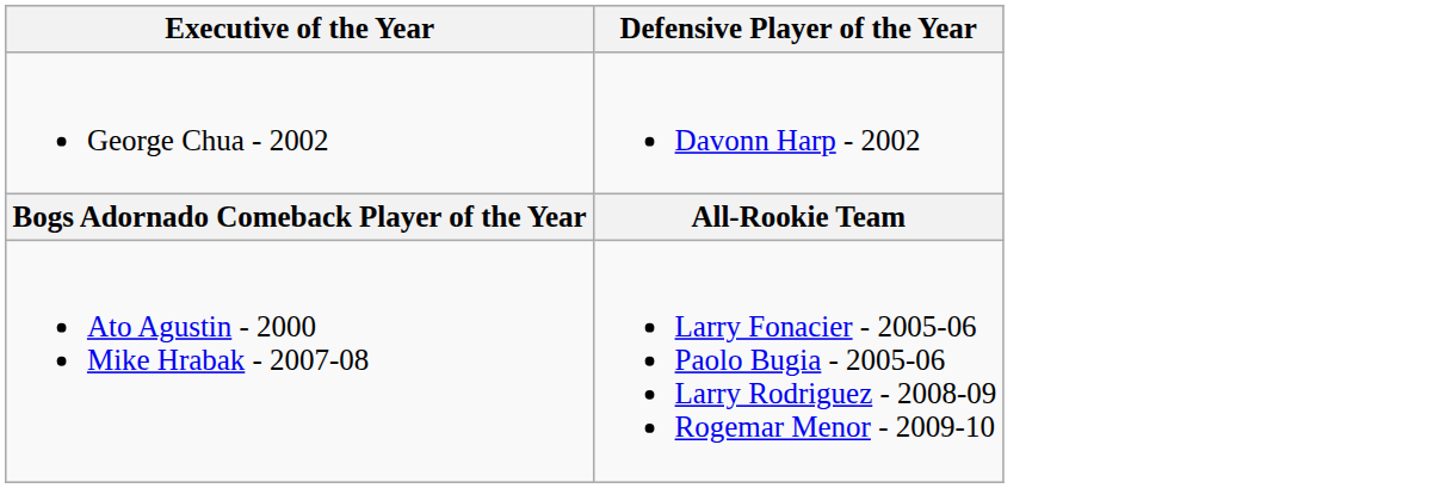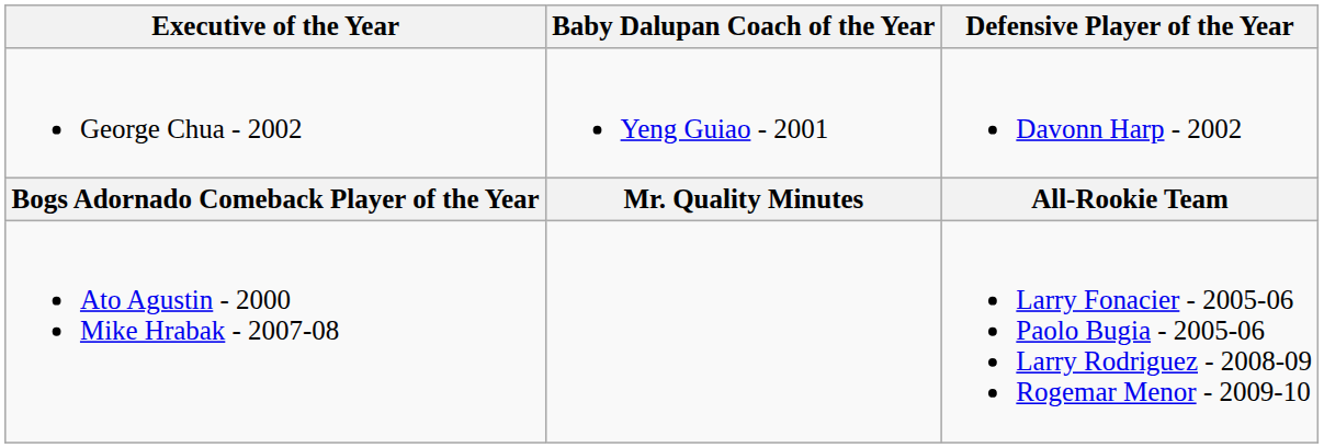+ column: Baby Dalupan Coach of the Year | Yeng Guiao - 2001 | Mr. Quality Minutes
